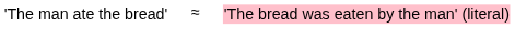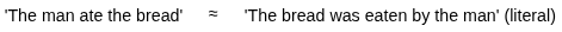'The man ate the bread' | column 3: pink background -> no background
